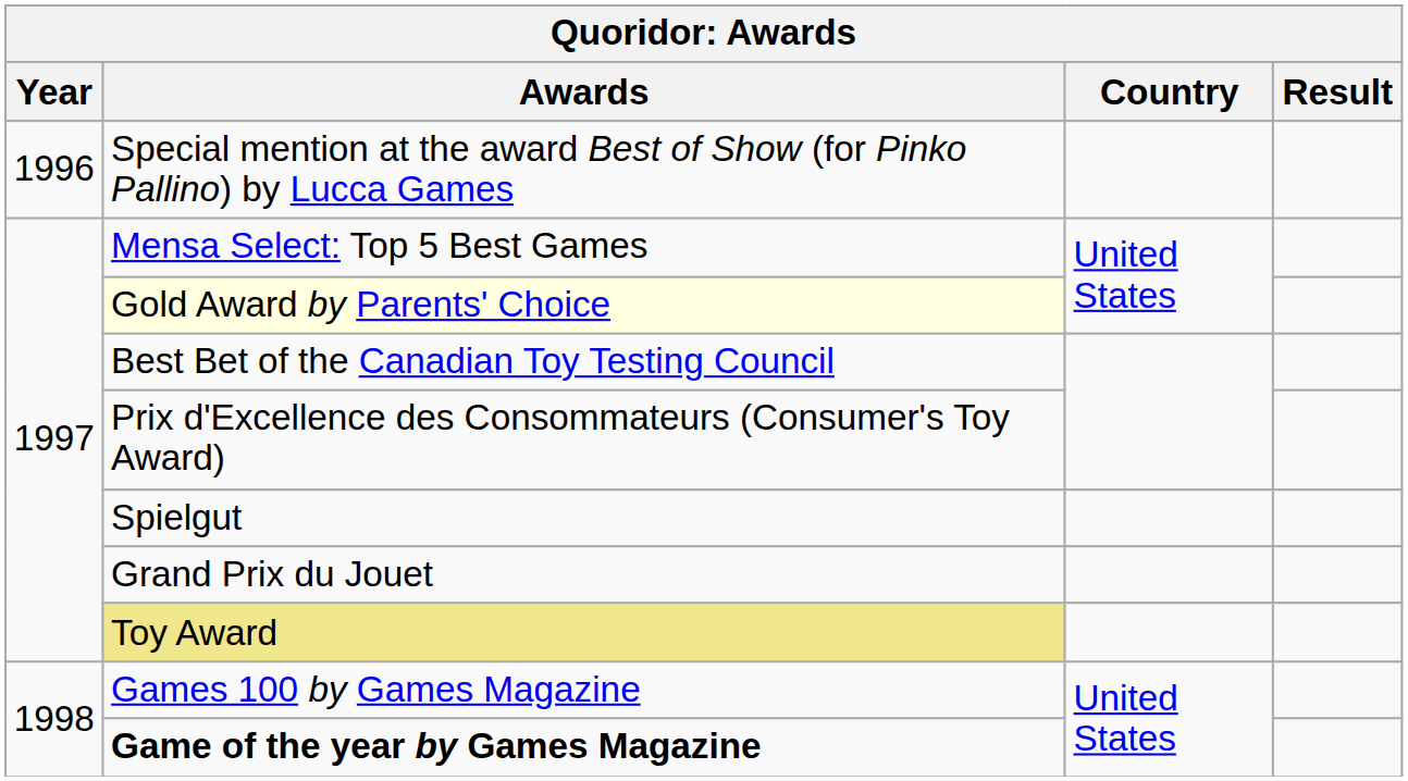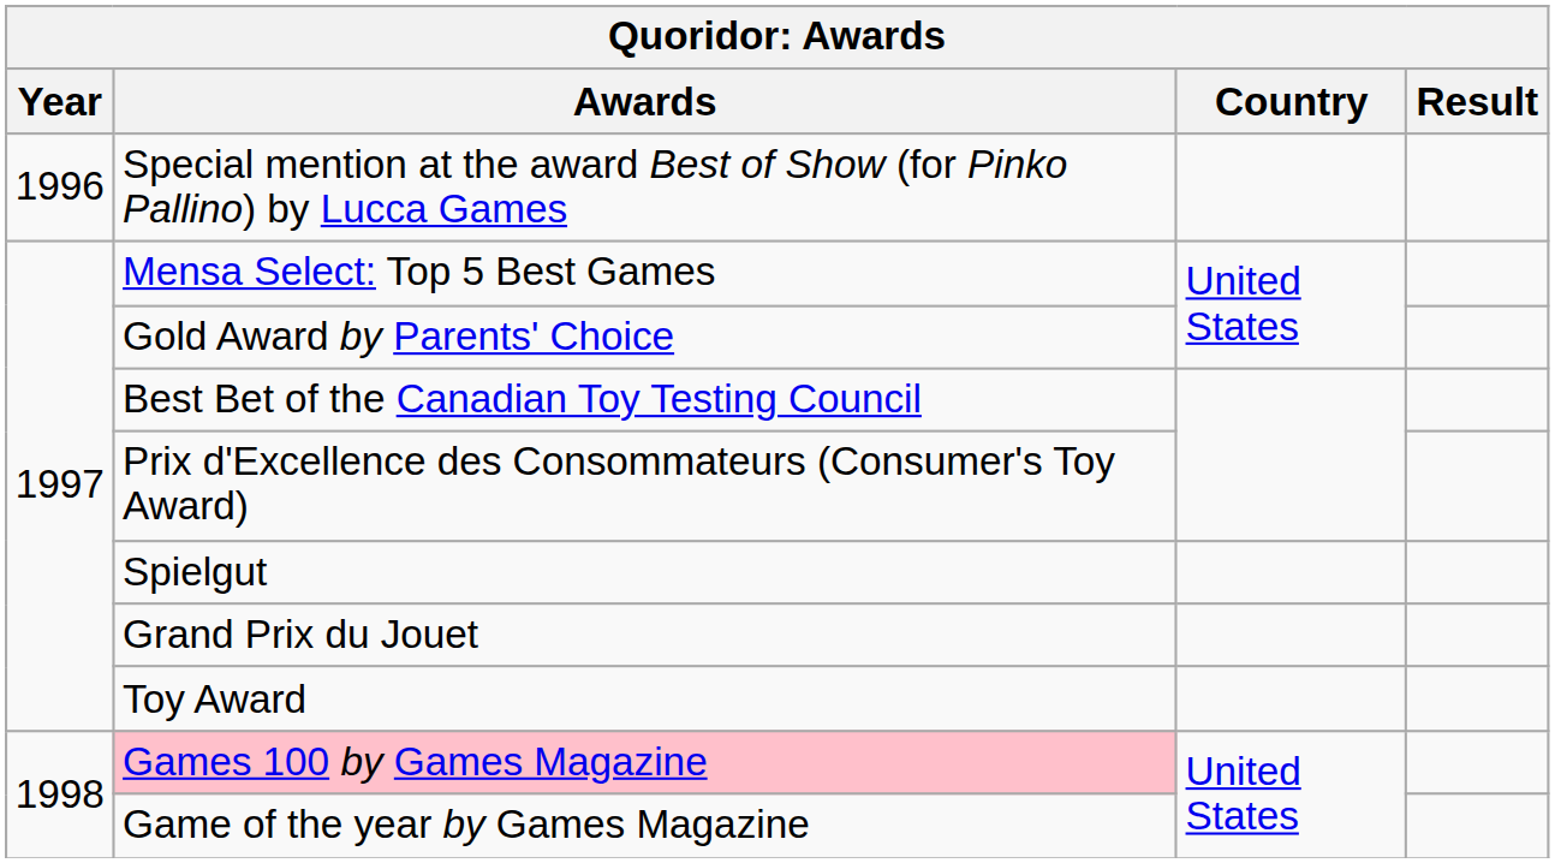Gold Award by Parents' Choice | Awards: lightyellow background -> no background
Toy Award | Awards: khaki background -> no background
Games 100 by Games Magazine | Awards: no background -> pink background
Game of the year by Games Magazine | Awards: bold -> normal
